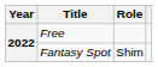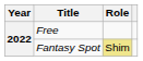Fantasy Spot | Role: no background -> khaki background
